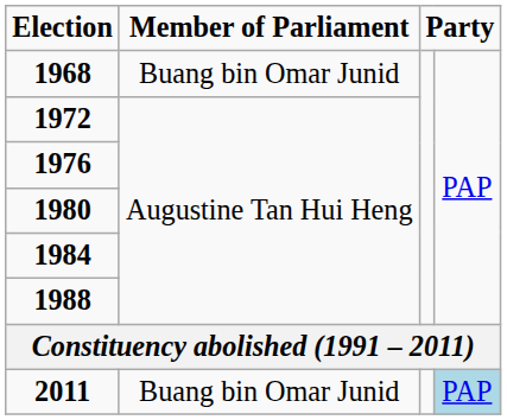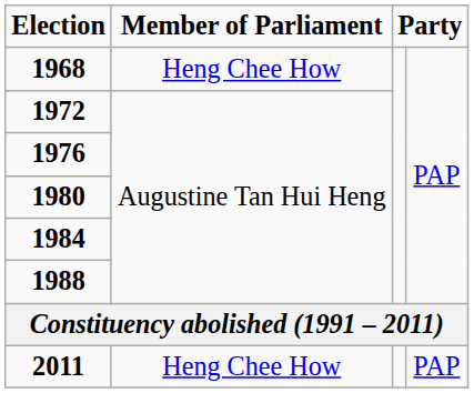1968 | Member of Parliament: Buang bin Omar Junid -> Heng Chee How
2011 | Member of Parliament: Buang bin Omar Junid -> Heng Chee How
2011 | column 4: lightblue background -> no background
